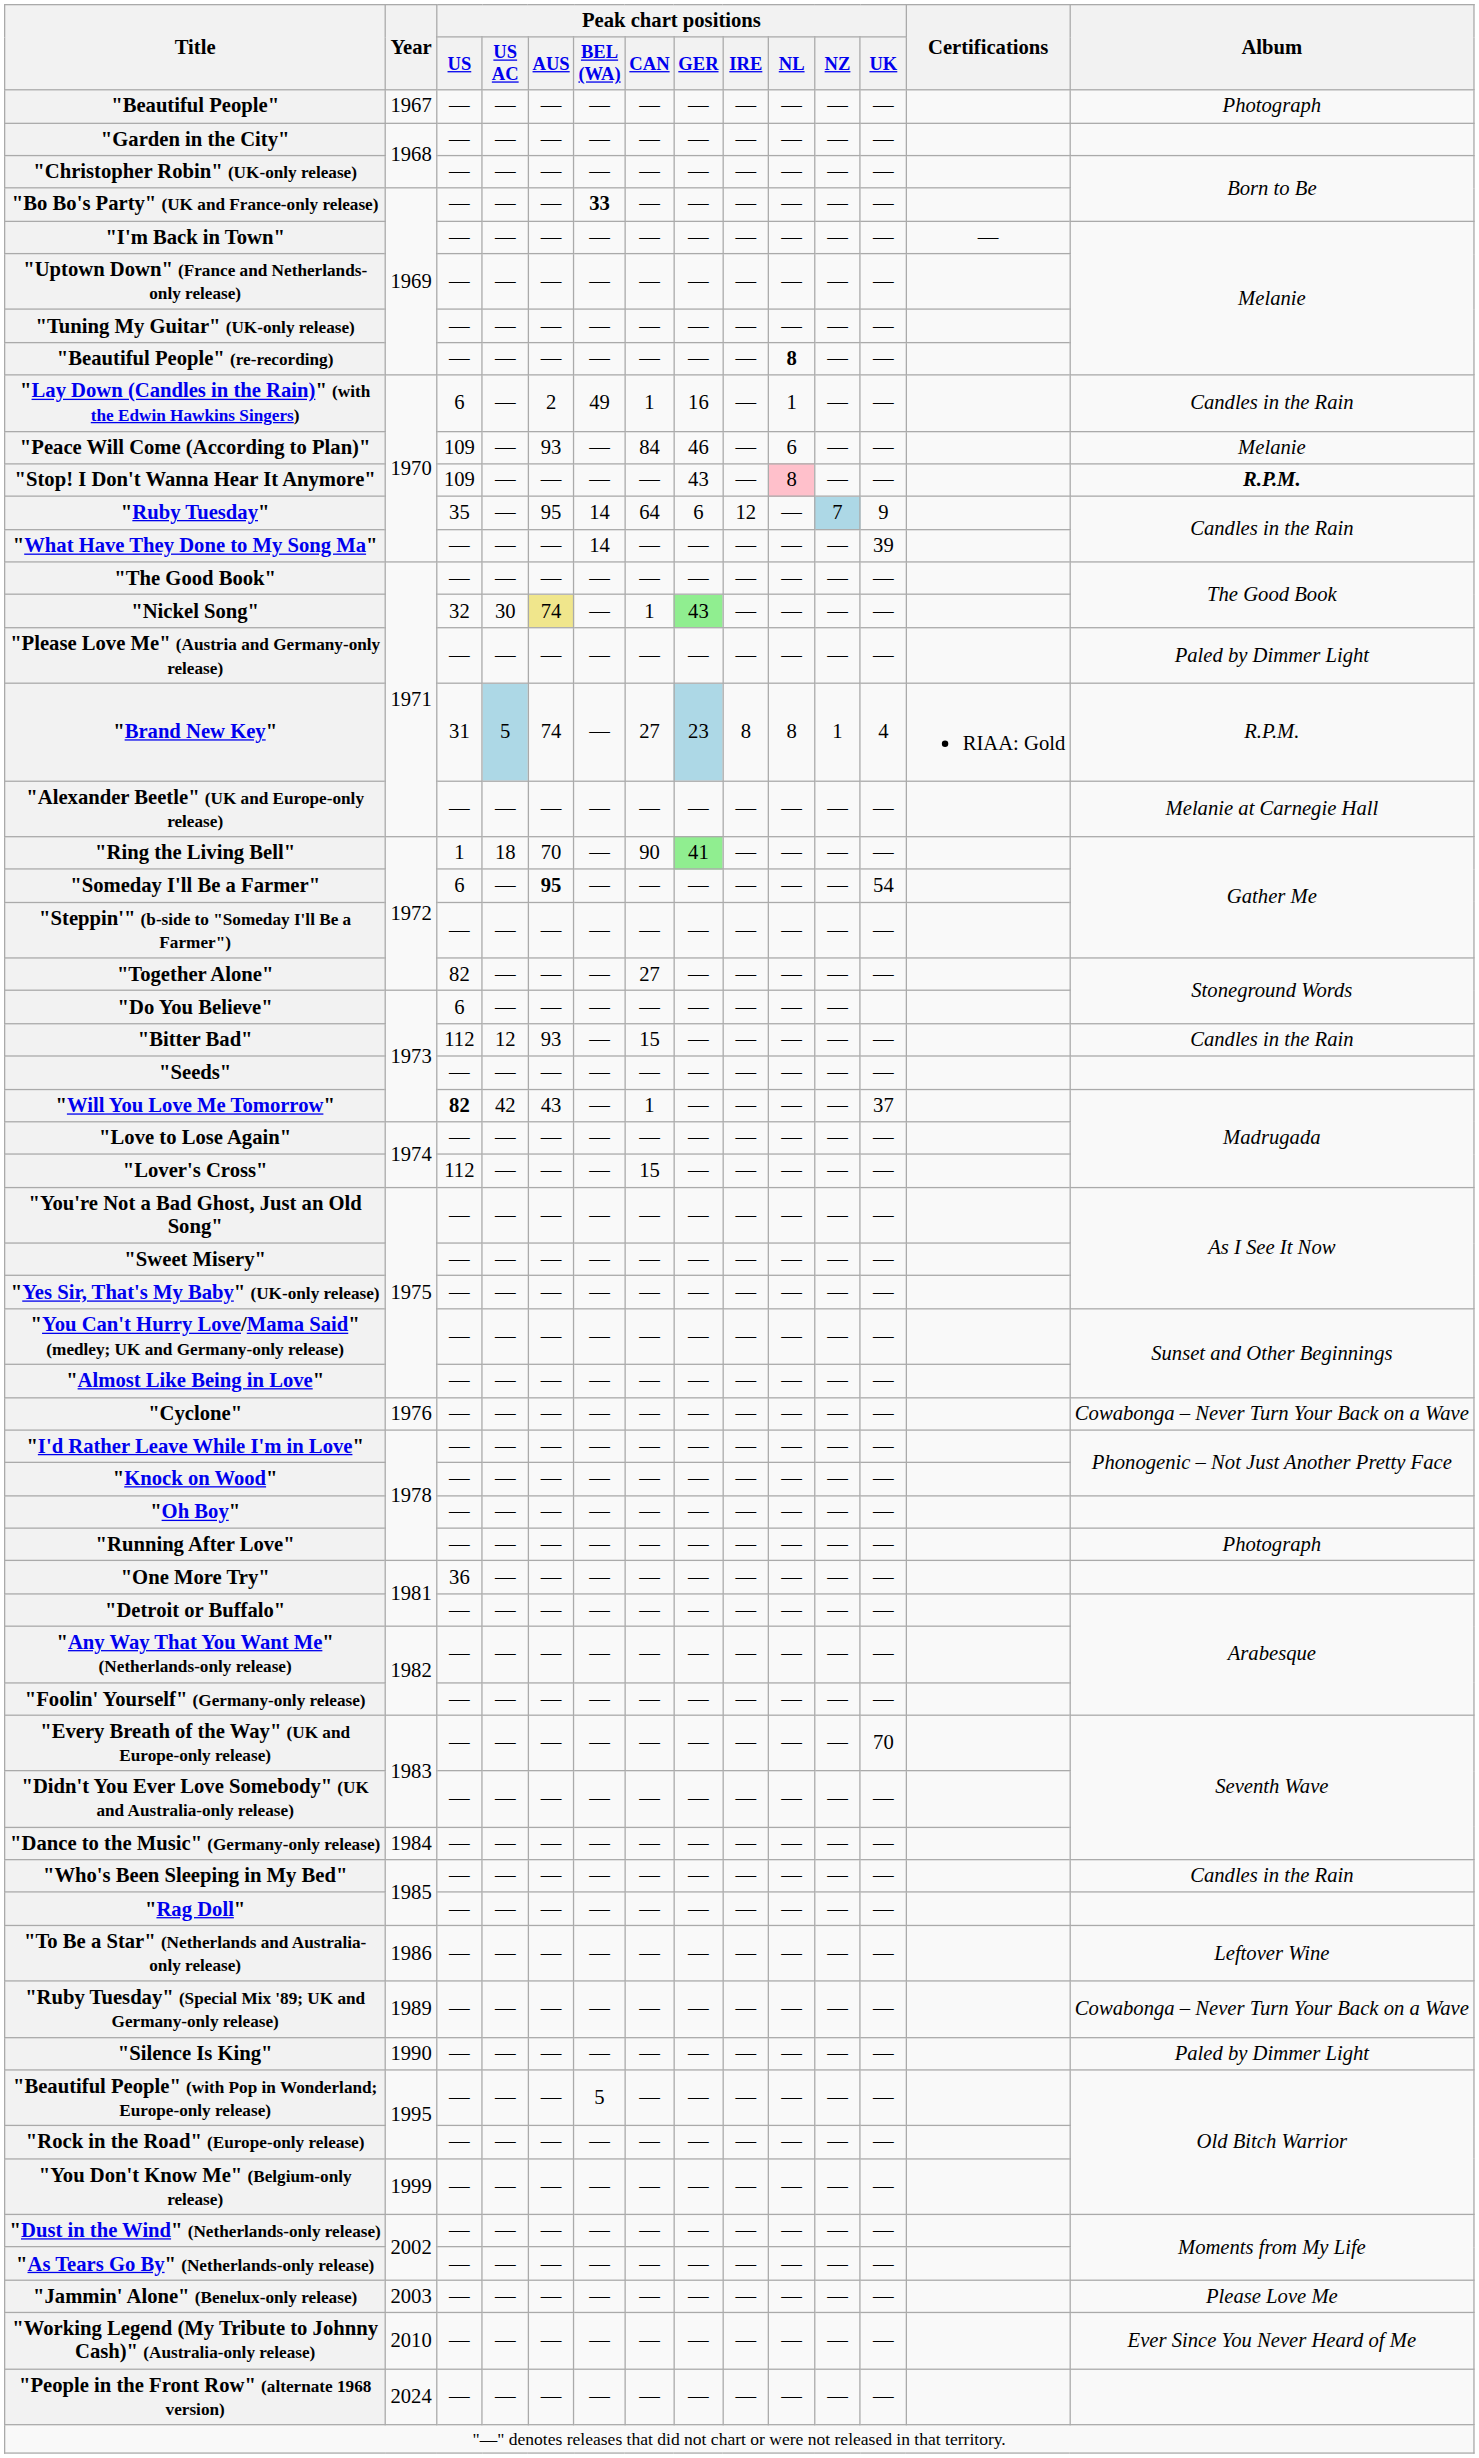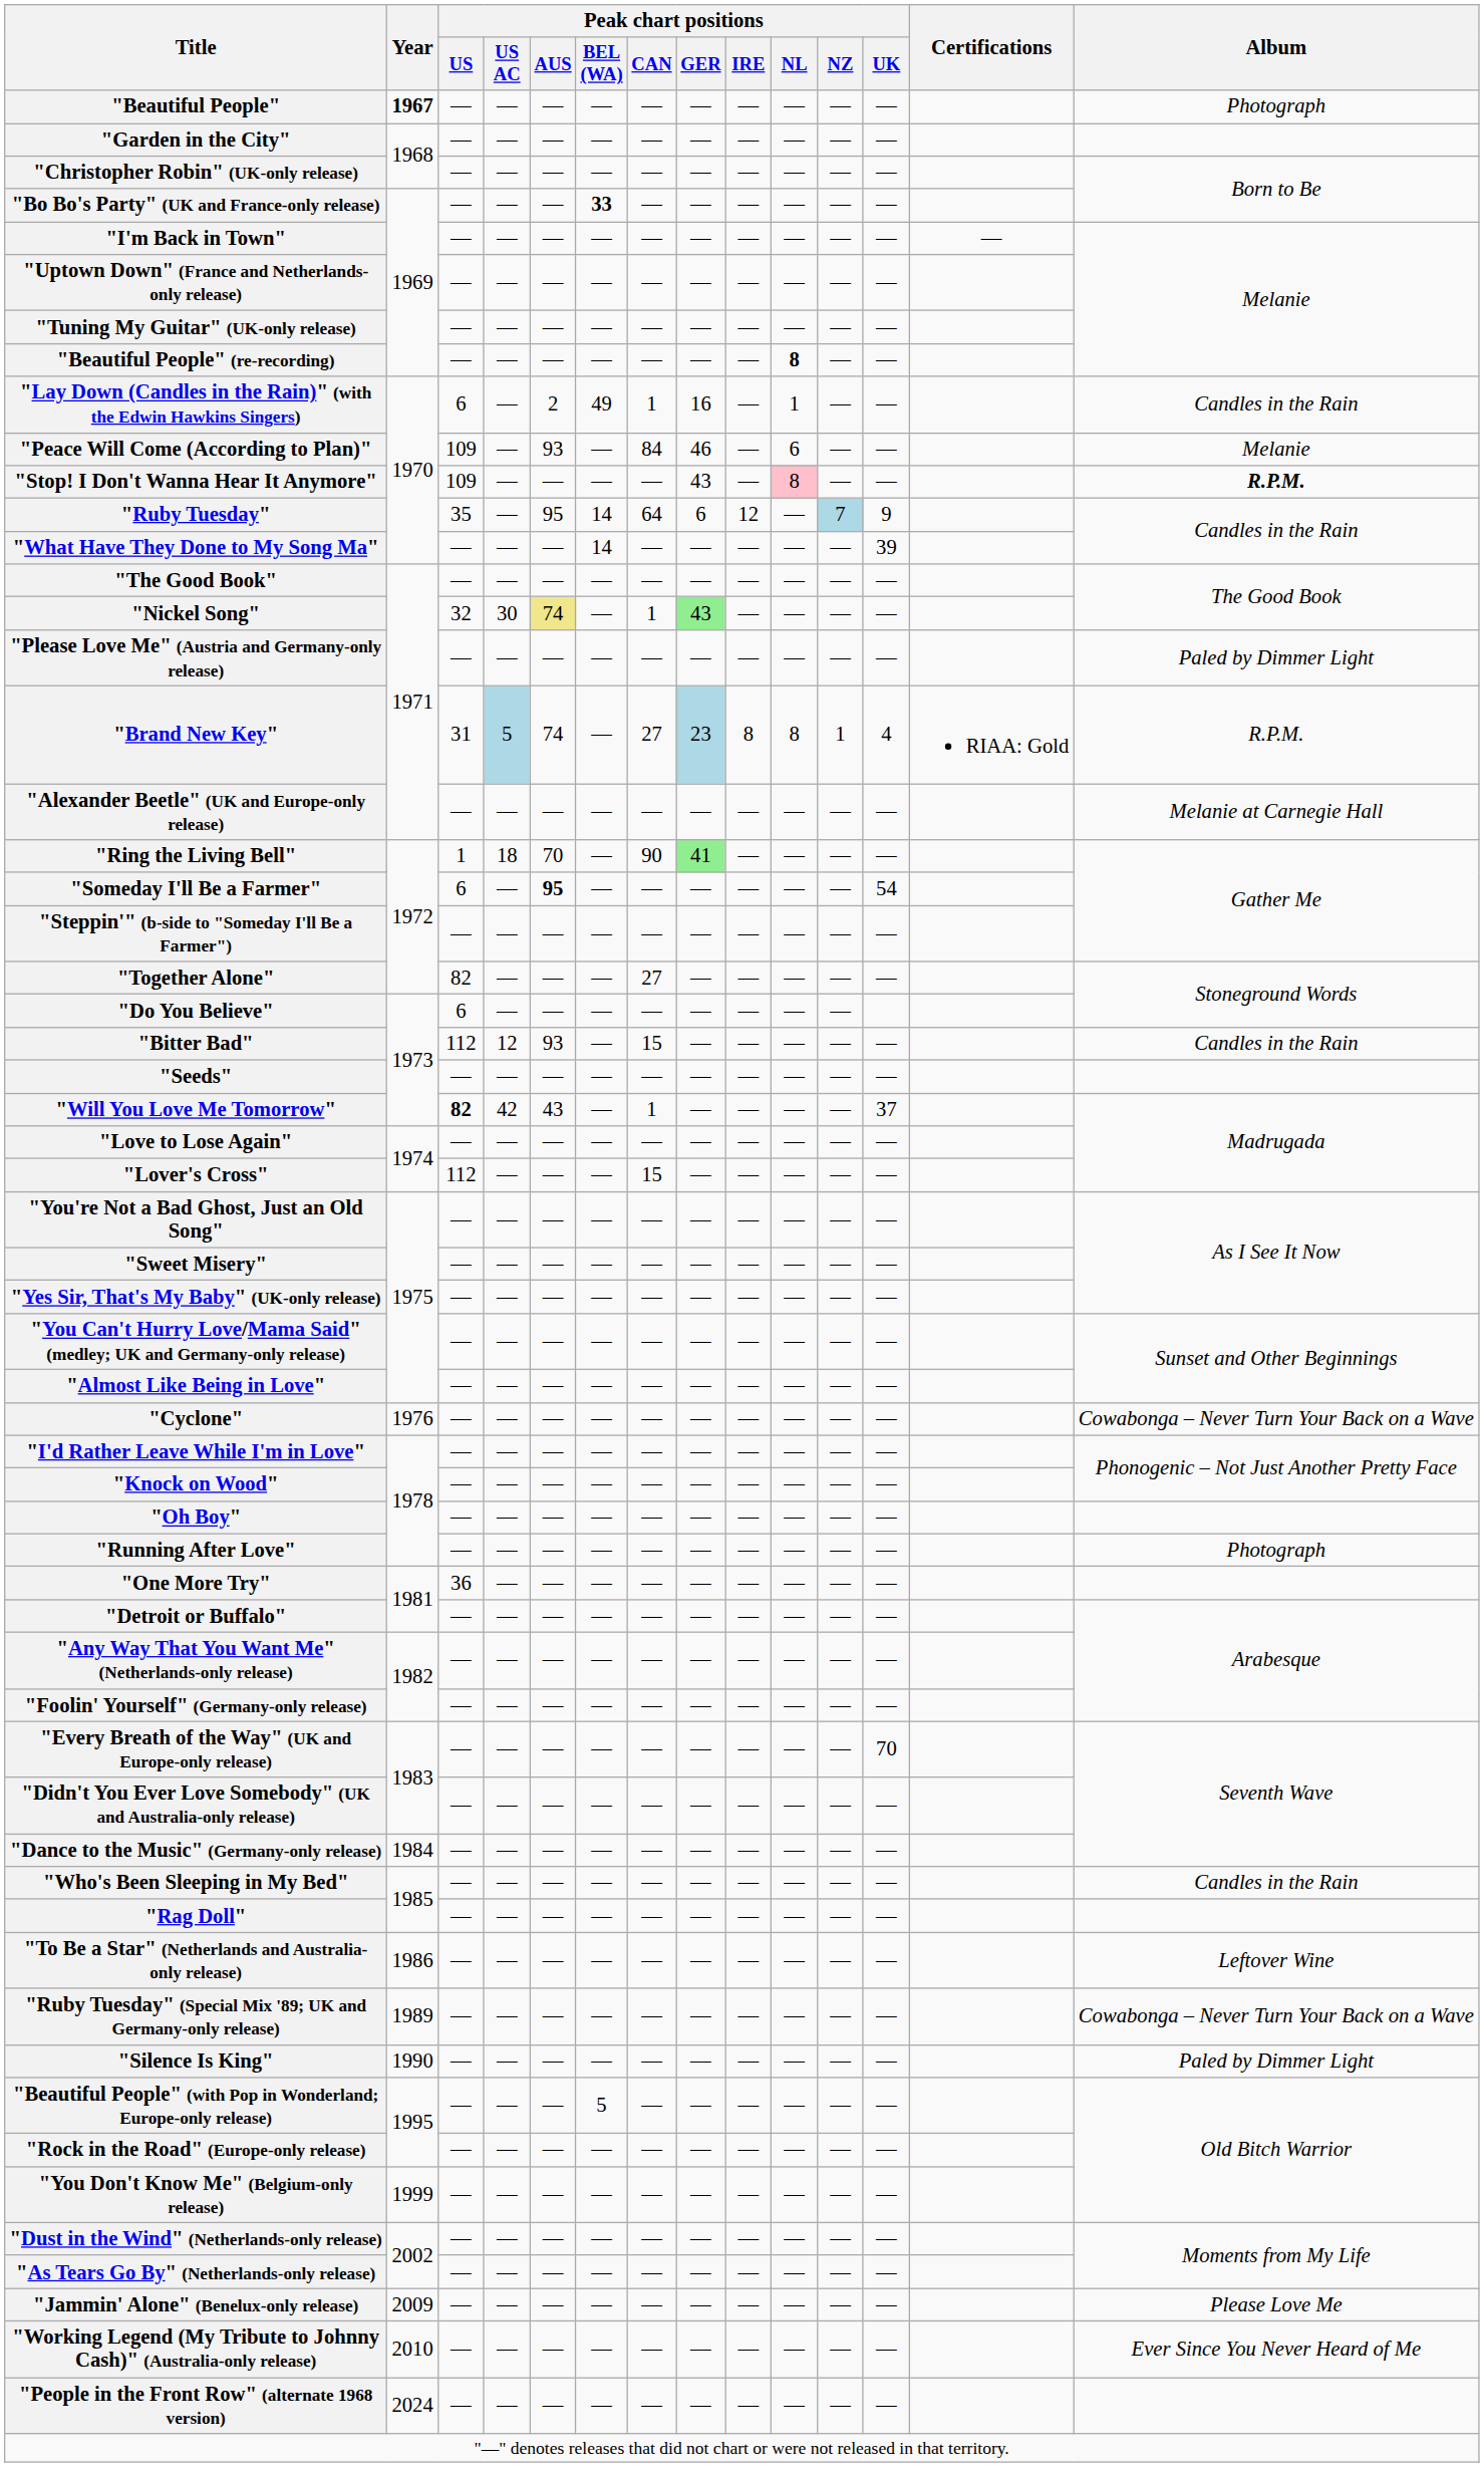"Beautiful People" | Year: normal -> bold
"Jammin' Alone" (Benelux-only release) | Year: 2003 -> 2009
